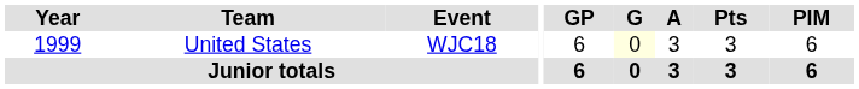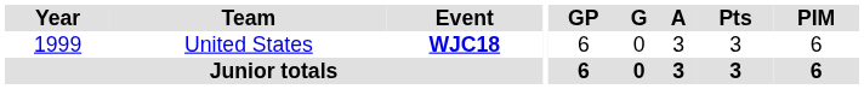United States | Event: normal -> bold
United States | G: lightyellow background -> no background
